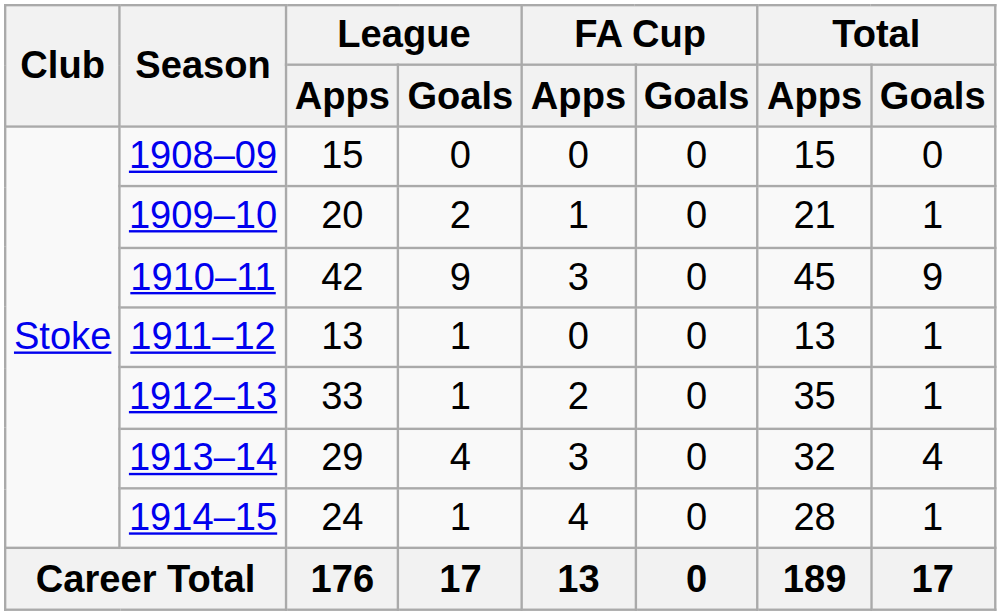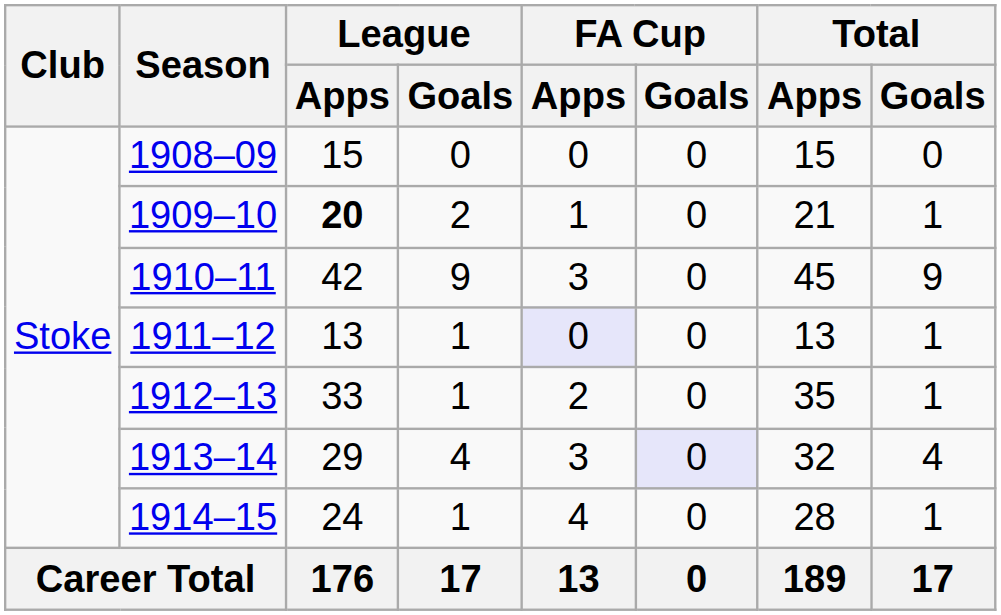1909–10 | League / Apps: normal -> bold
1911–12 | FA Cup / Apps: no background -> lavender background
1913–14 | FA Cup / Goals: no background -> lavender background
